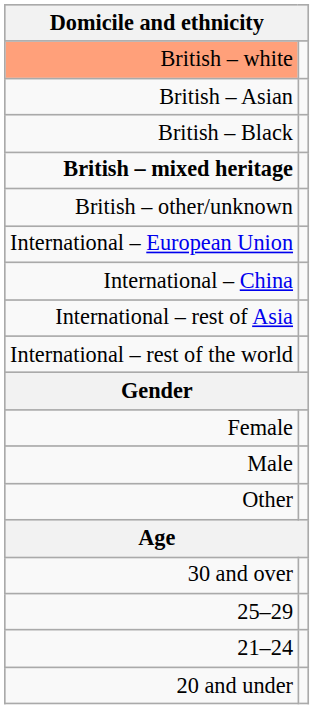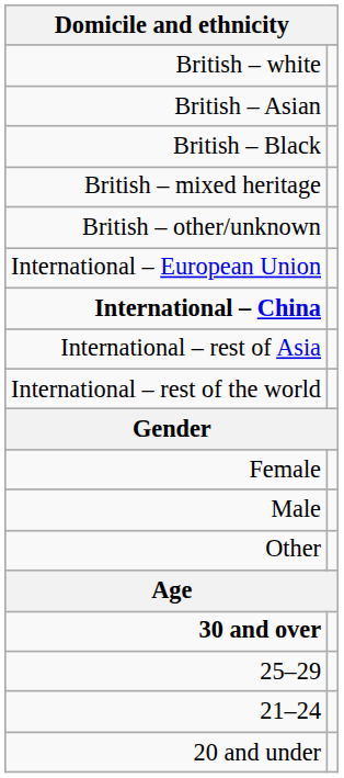British – white | column 1: lightsalmon background -> no background
British – mixed heritage | column 1: bold -> normal
International – China | column 1: normal -> bold
30 and over | column 1: normal -> bold
